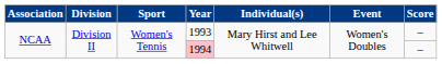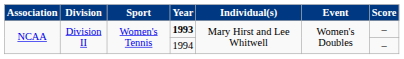1993 | Year: normal -> bold
1994 | Year: pink background -> no background
